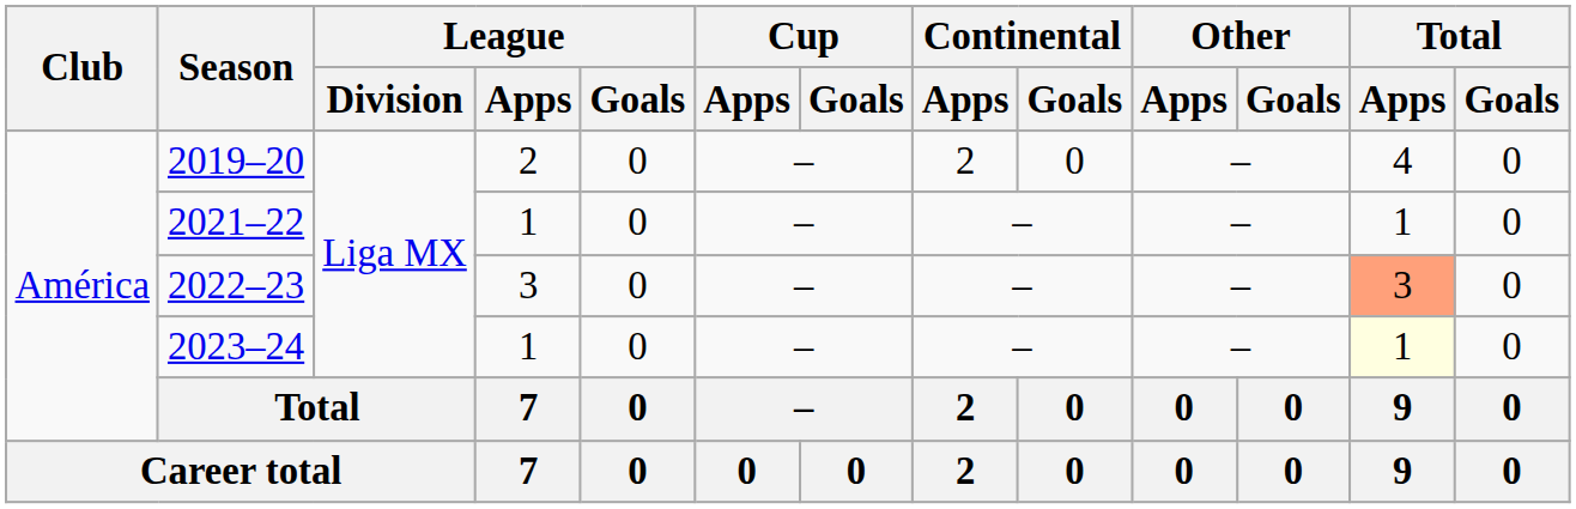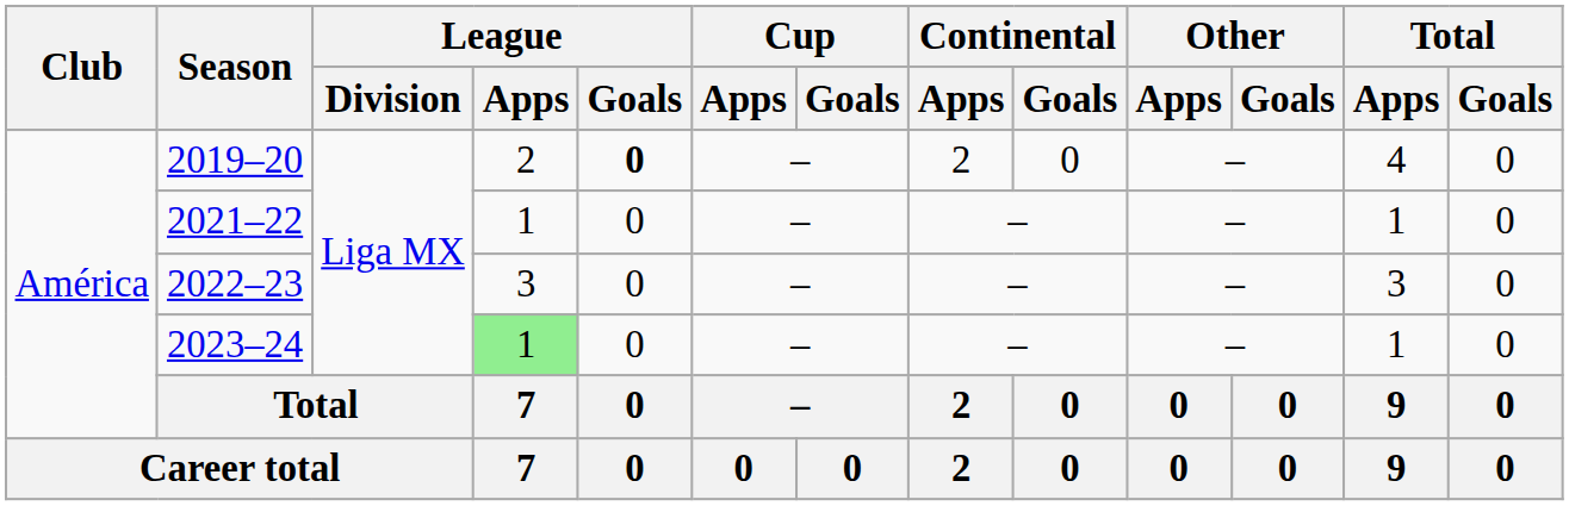2019–20 | League / Goals: normal -> bold
2022–23 | Total / Apps: lightsalmon background -> no background
2023–24 | League / Apps: no background -> lightgreen background
2023–24 | Total / Apps: lightyellow background -> no background
